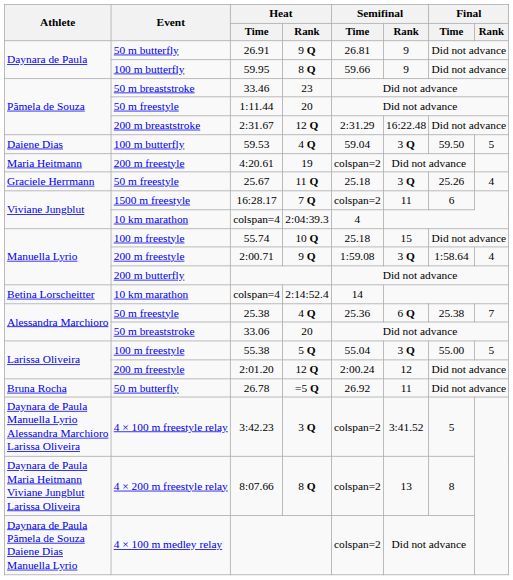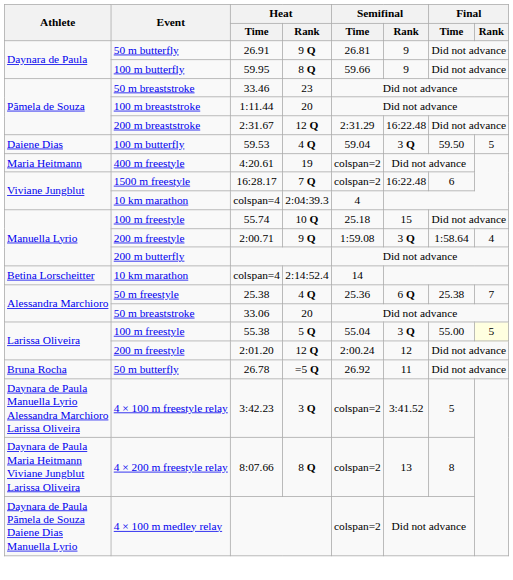1:11.44 | Event: 50 m freestyle -> 100 m breaststroke
4:20.61 | Event: 200 m freestyle -> 400 m freestyle
- row: Graciele Herrmann | 50 m freestyle | 25.67 | 11 Q | 25.18 | 3 Q | 25.26 | 4
16:28.17 | Semifinal / Rank: 11 -> 16:22.48
55.38 | Final / Rank: no background -> lightyellow background
